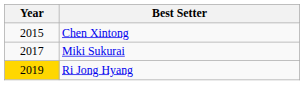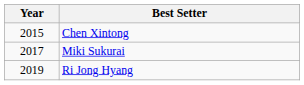Ri Jong Hyang | Year: gold background -> no background
